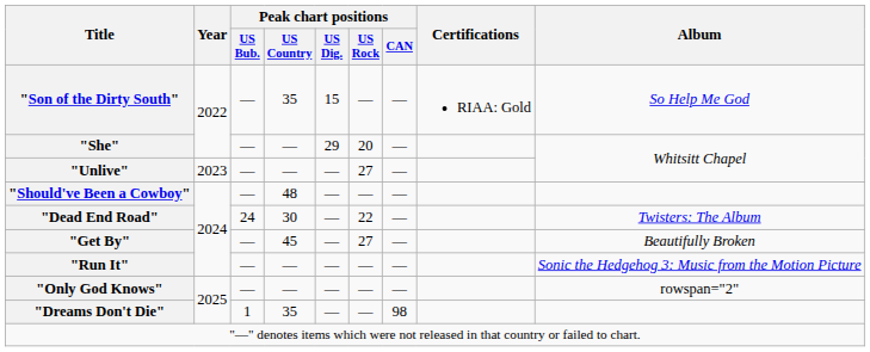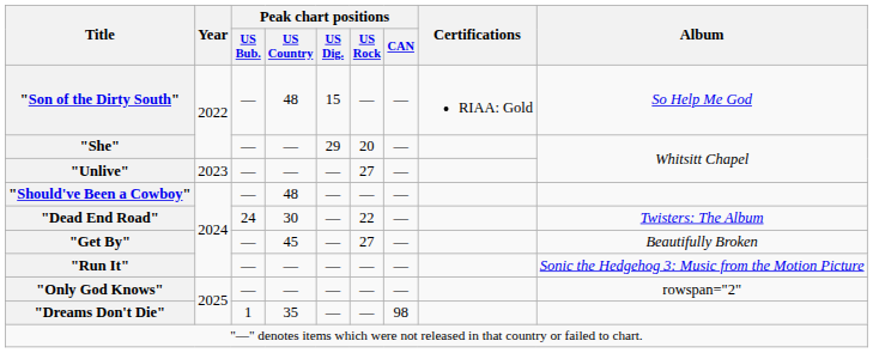"Son of the Dirty South" | Peak chart positions / US Country: 35 -> 48
